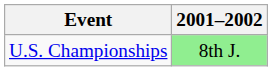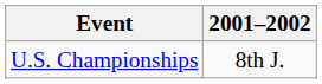U.S. Championships | 2001–2002: lightgreen background -> no background
